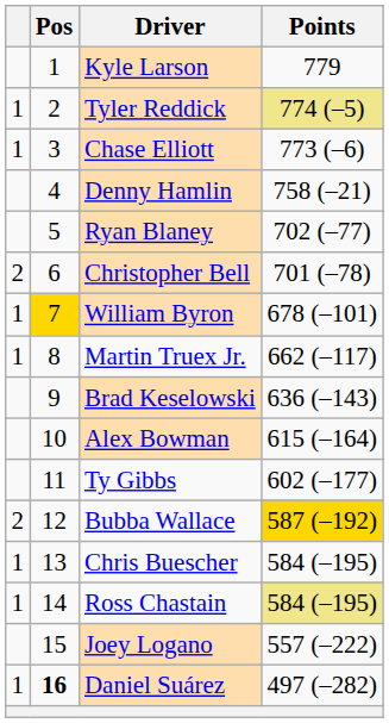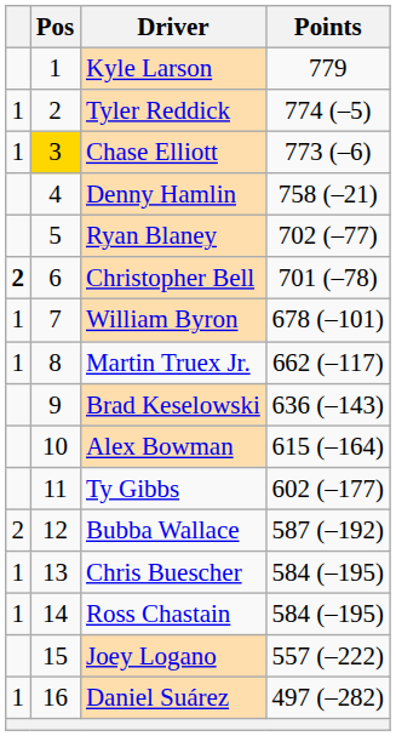Tyler Reddick | Points: khaki background -> no background
Chase Elliott | Pos: no background -> gold background
Christopher Bell | column 1: normal -> bold
William Byron | Pos: gold background -> no background
Bubba Wallace | Points: gold background -> no background
Ross Chastain | Points: khaki background -> no background
Daniel Suárez | Pos: bold -> normal
